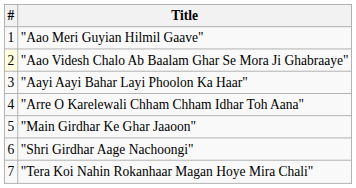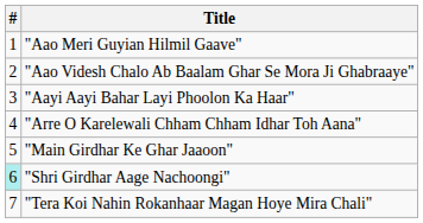"Aao Videsh Chalo Ab Baalam Ghar Se Mora Ji Ghabraaye" | #: lightyellow background -> no background
"Shri Girdhar Aage Nachoongi" | #: no background -> paleturquoise background
